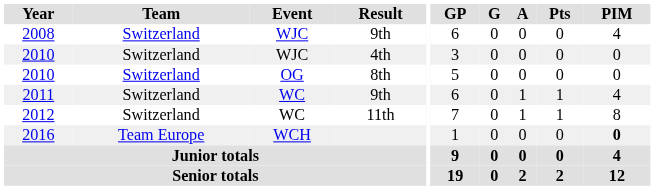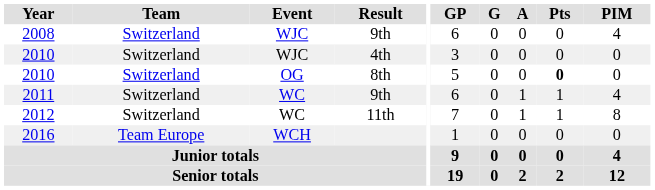2010 / 8th | Pts: normal -> bold
2016 | PIM: bold -> normal
